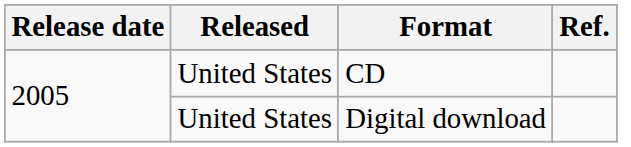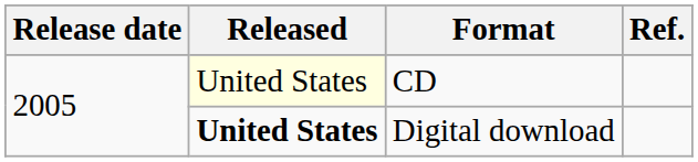CD | Released: no background -> lightyellow background
Digital download | Released: normal -> bold
